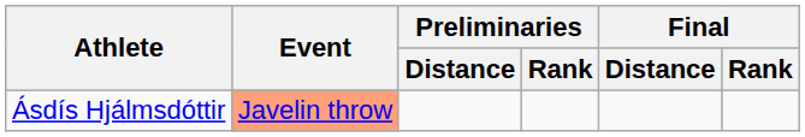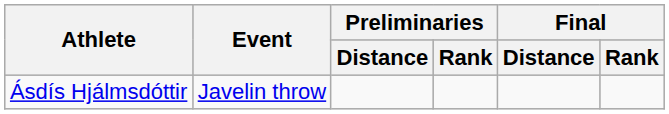Ásdís Hjálmsdóttir | Event: lightsalmon background -> no background
